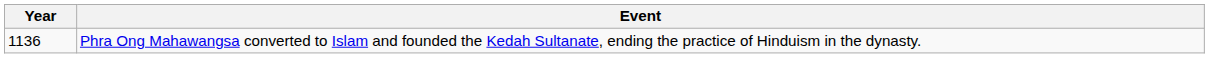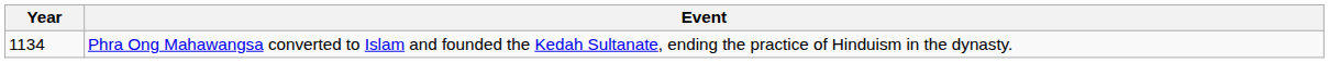row 2 | Year: 1136 -> 1134
